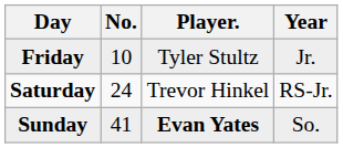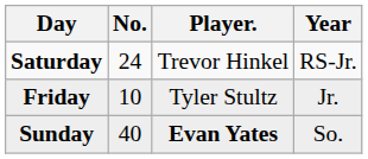rows swapped: Friday <-> Saturday
Sunday | No.: 41 -> 40
